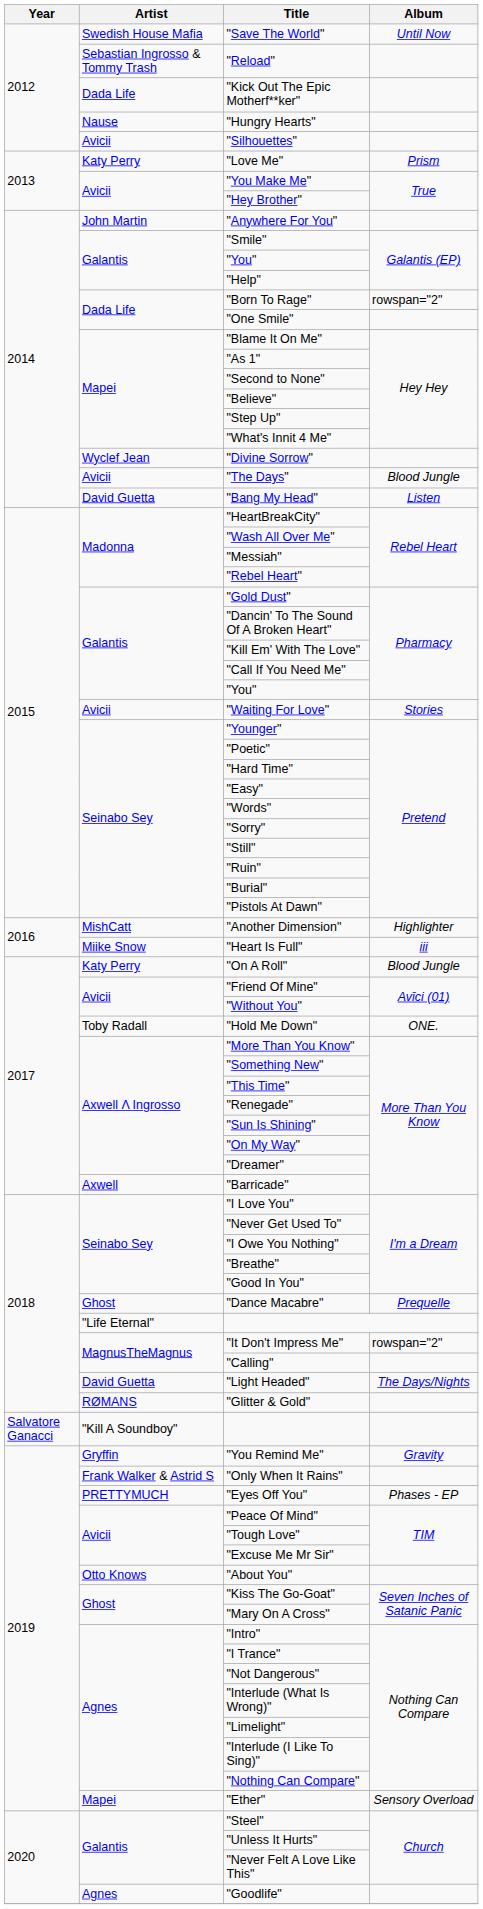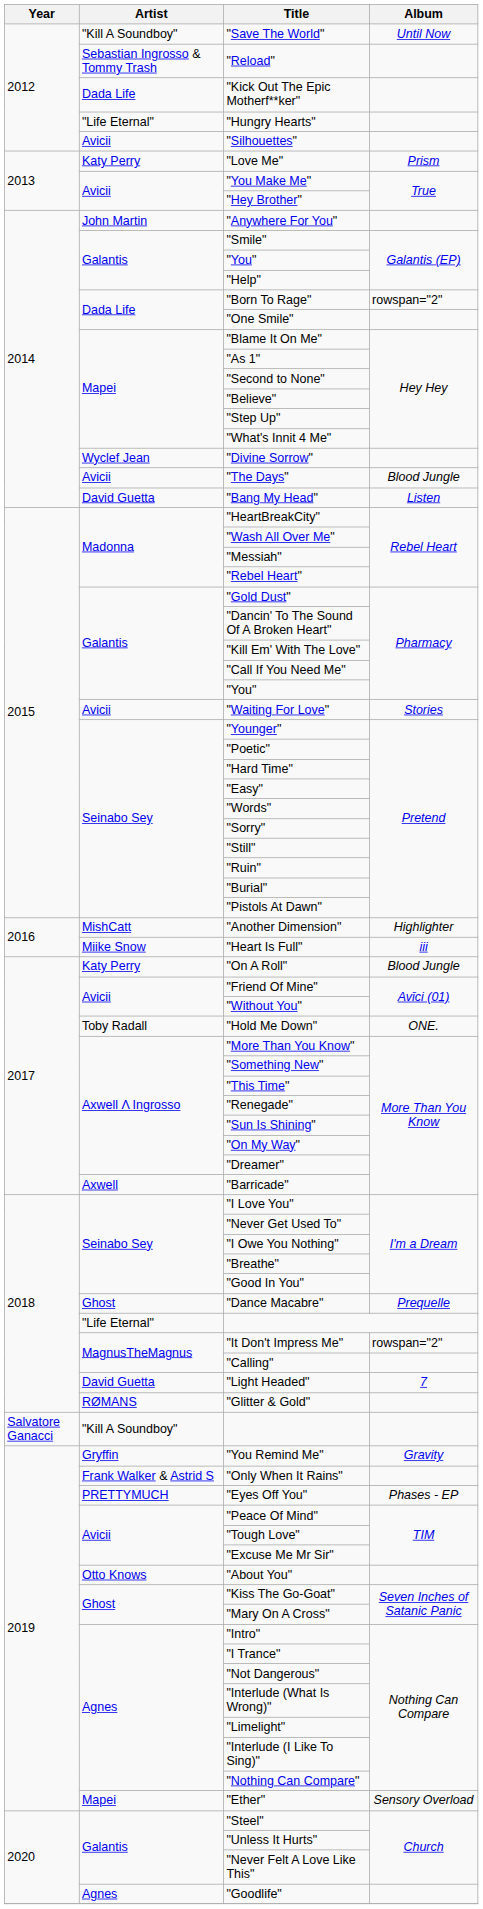"Save The World" | Artist: Swedish House Mafia -> "Kill A Soundboy"
"Hungry Hearts" | Artist: Nause -> "Life Eternal"
"Light Headed" | Album: The Days/Nights -> 7
